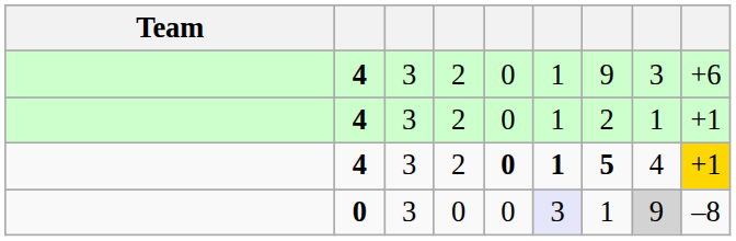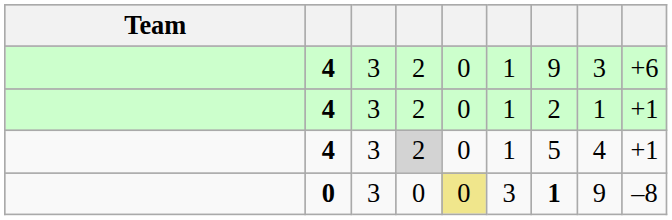row 4 | column 4: no background -> lightgrey background
row 4 | column 5: bold -> normal
row 4 | column 6: bold -> normal
row 4 | column 7: bold -> normal
row 4 | column 9: gold background -> no background
row 5 | column 5: no background -> khaki background
row 5 | column 6: lavender background -> no background
row 5 | column 7: normal -> bold
row 5 | column 8: lightgrey background -> no background
